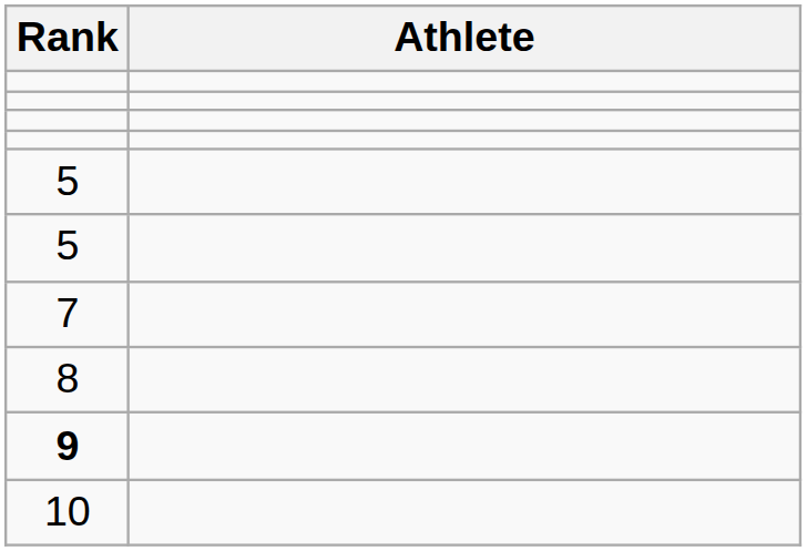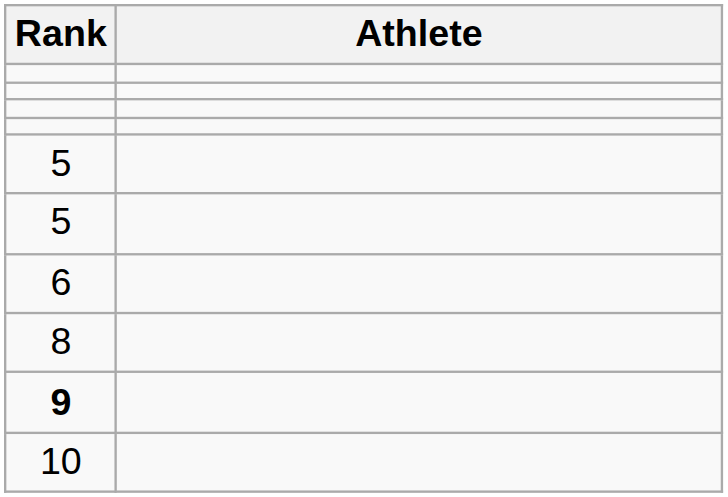row 8 | Rank: 7 -> 6
